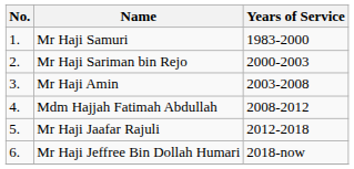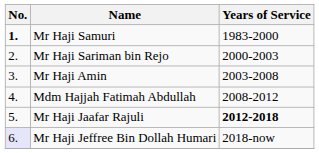Mr Haji Samuri | No.: normal -> bold
Mr Haji Jaafar Rajuli | Years of Service: normal -> bold
Mr Haji Jeffree Bin Dollah Humari | No.: no background -> lavender background
